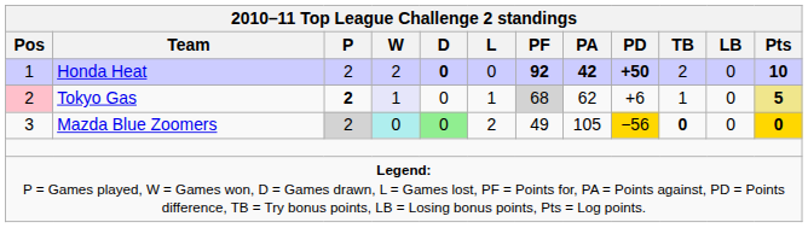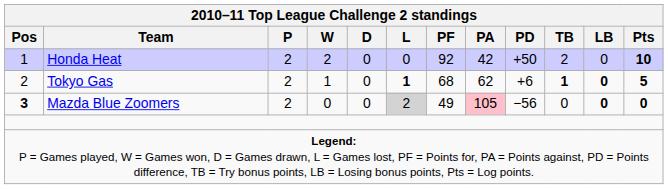Honda Heat | D: bold -> normal
Honda Heat | PF: bold -> normal
Honda Heat | PA: bold -> normal
Honda Heat | PD: bold -> normal
Tokyo Gas | Pos: pink background -> no background
Tokyo Gas | P: bold -> normal
Tokyo Gas | W: lavender background -> no background
Tokyo Gas | L: normal -> bold
Tokyo Gas | PF: lightgrey background -> no background
Tokyo Gas | TB: normal -> bold
Tokyo Gas | LB: normal -> bold
Tokyo Gas | Pts: khaki background -> no background
Mazda Blue Zoomers | Pos: normal -> bold
Mazda Blue Zoomers | P: lightgrey background -> no background
Mazda Blue Zoomers | W: paleturquoise background -> no background
Mazda Blue Zoomers | D: lightgreen background -> no background
Mazda Blue Zoomers | L: no background -> lightgrey background
Mazda Blue Zoomers | PA: no background -> pink background
Mazda Blue Zoomers | PD: gold background -> no background
Mazda Blue Zoomers | TB: bold -> normal
Mazda Blue Zoomers | LB: normal -> bold
Mazda Blue Zoomers | Pts: gold background -> no background
